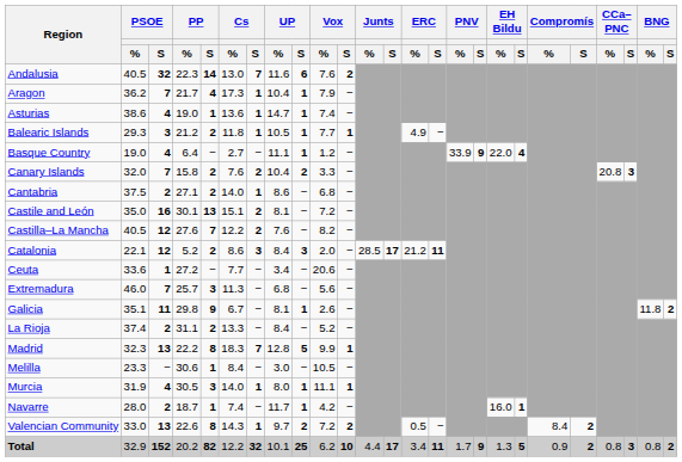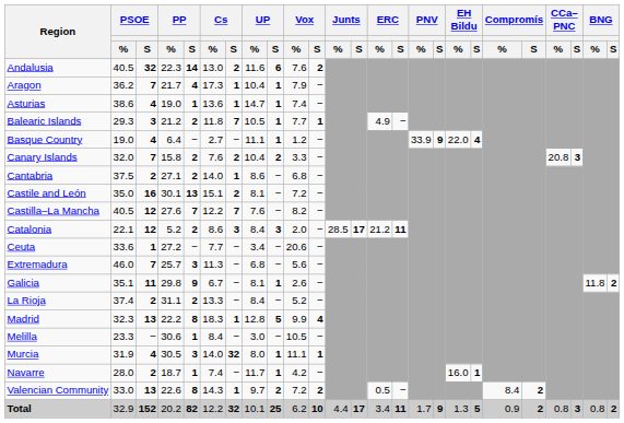Andalusia | Cs / S: 7 -> 2
Balearic Islands | Cs / S: 1 -> 7
Castilla–La Mancha | Cs / S: 2 -> 7
Madrid | Cs / S: 7 -> 1
Madrid | Vox / S: 1 -> 4
Murcia | Cs / S: 1 -> 32
